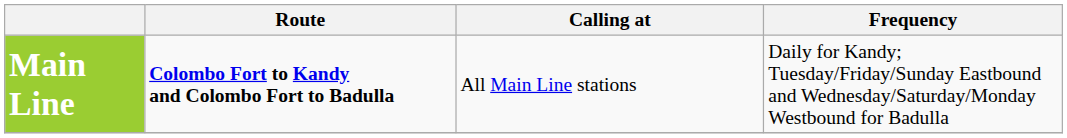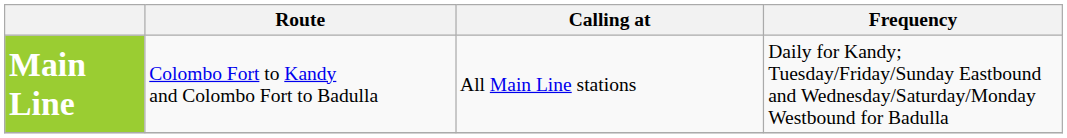row 2 | Route: bold -> normal
